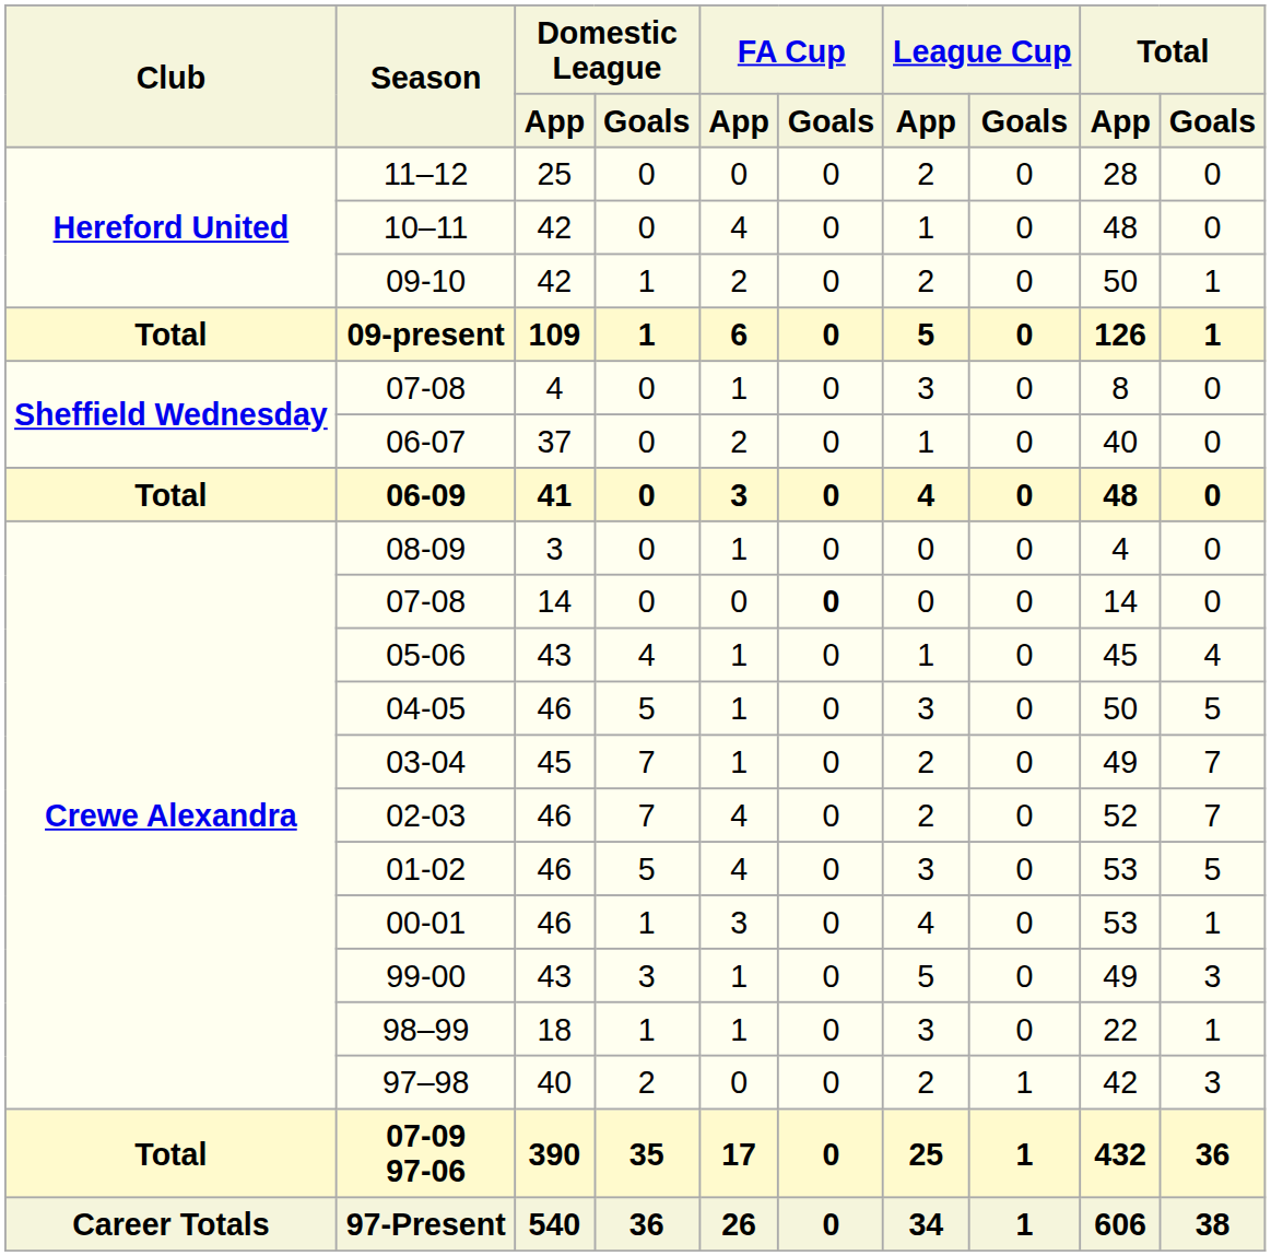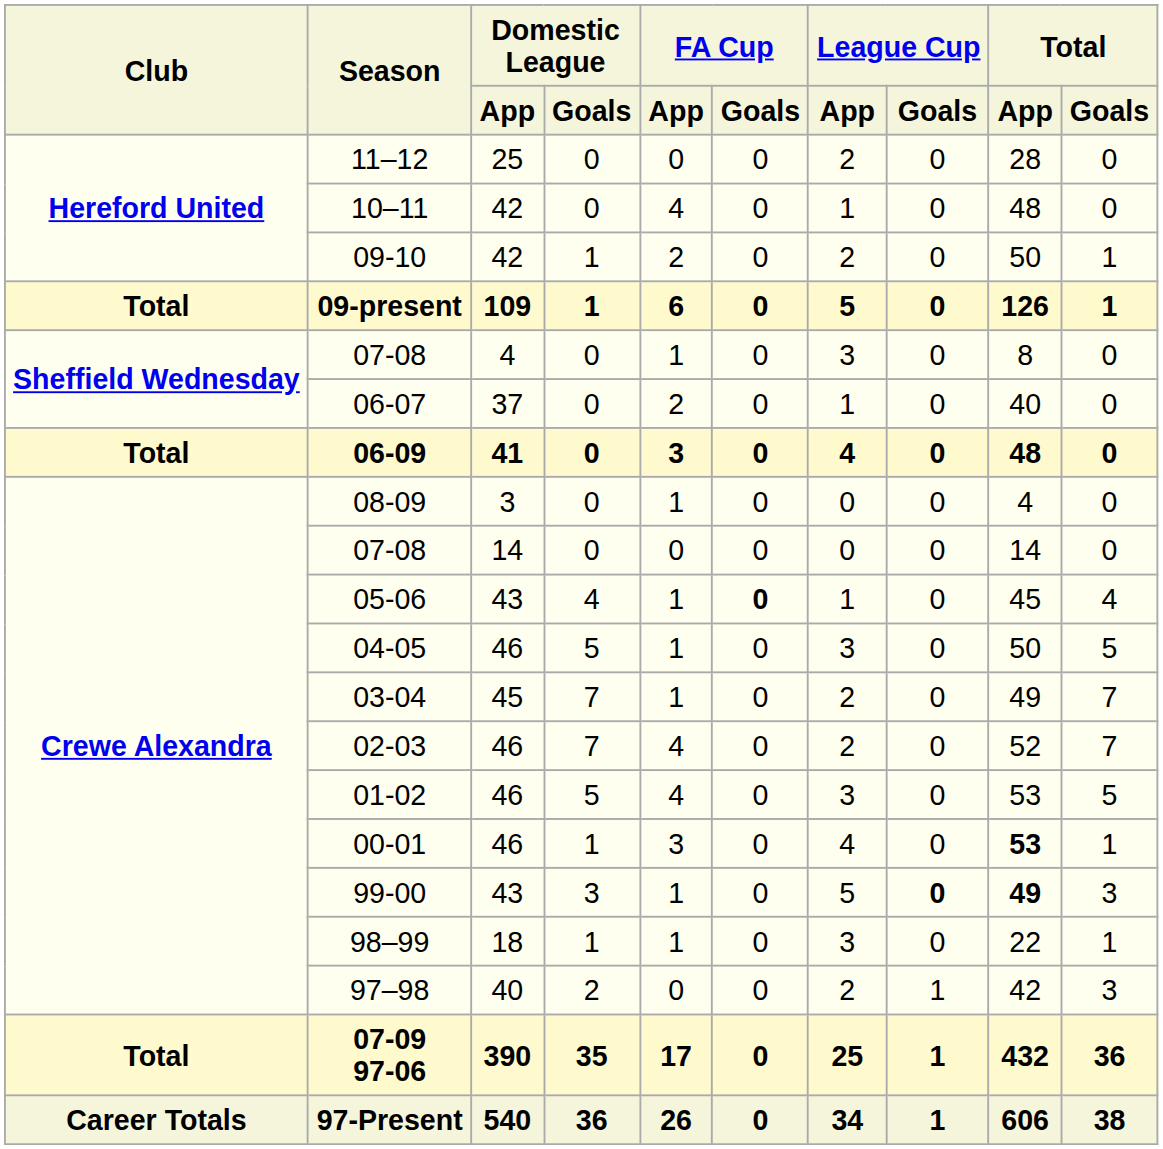07-08 / 14 | FA Cup / Goals: bold -> normal
05-06 | FA Cup / Goals: normal -> bold
00-01 | Total / App: normal -> bold
99-00 | League Cup / Goals: normal -> bold
99-00 | Total / App: normal -> bold
